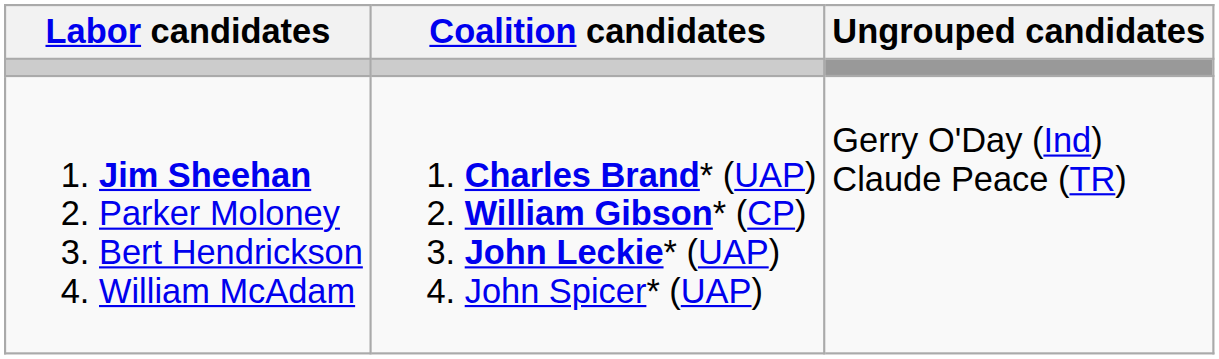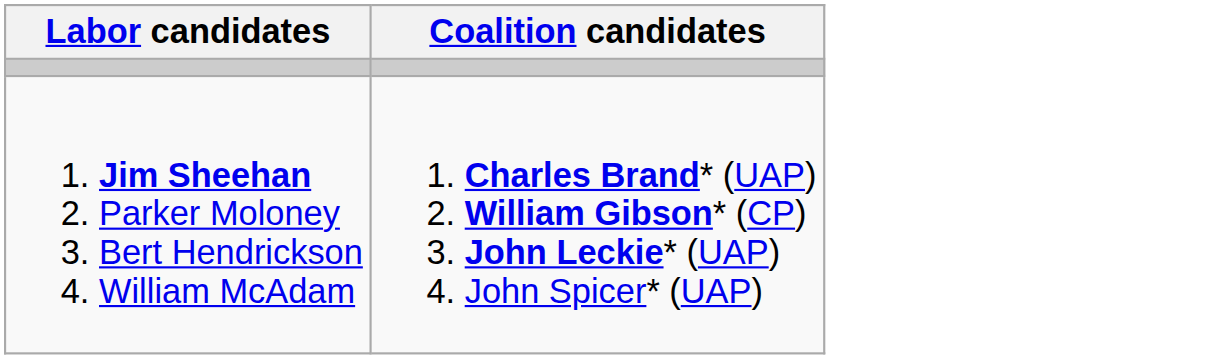- column: Ungrouped candidates | Gerry O'Day (Ind) Claude Peace (TR)
